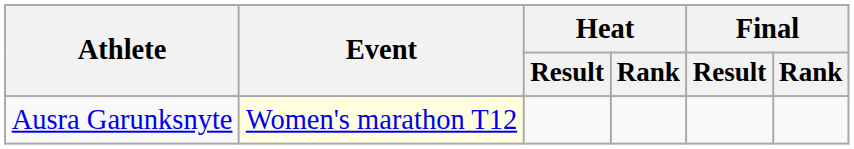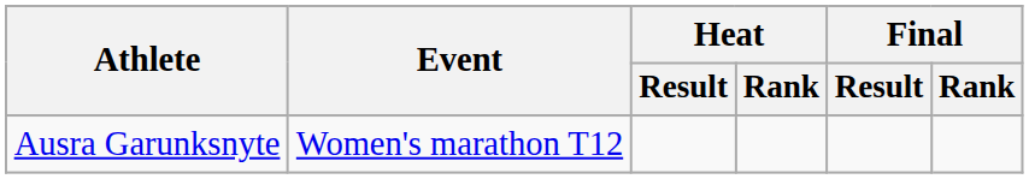Ausra Garunksnyte | Event: lightyellow background -> no background
